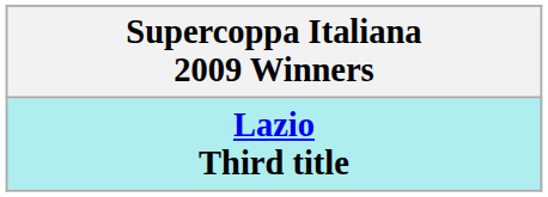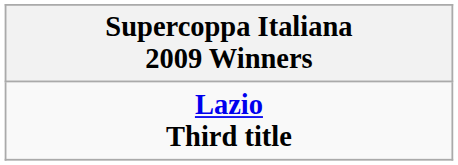row 2 | column 1: paleturquoise background -> no background
